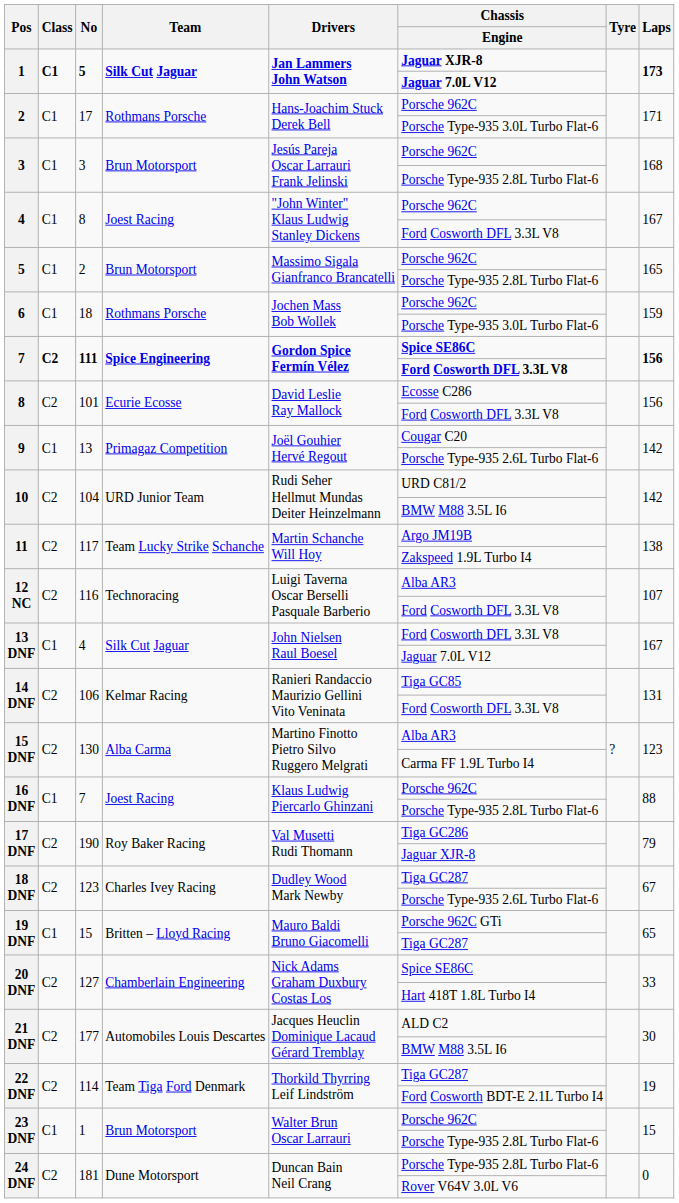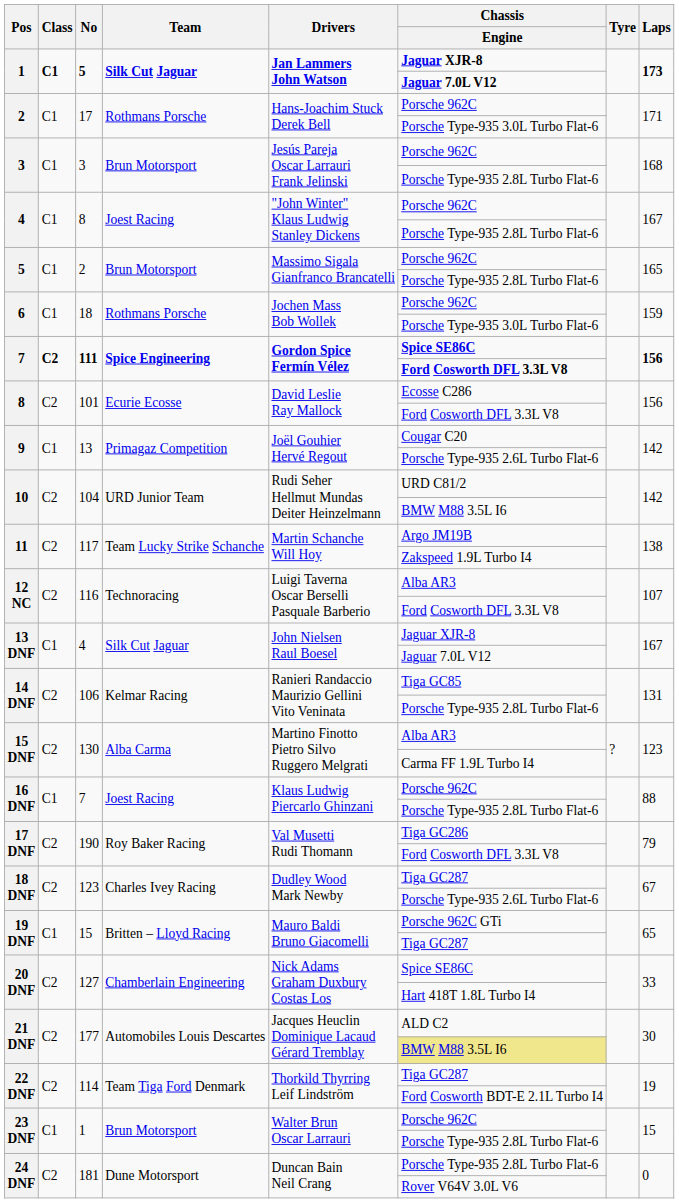row 10 | Chassis / Engine: Ford Cosworth DFL 3.3L V8 -> Porsche Type-935 2.8L Turbo Flat-6
row 27 | Chassis / Engine: Ford Cosworth DFL 3.3L V8 -> Jaguar XJR-8
row 30 | Chassis / Engine: Ford Cosworth DFL 3.3L V8 -> Porsche Type-935 2.8L Turbo Flat-6
row 36 | Chassis / Engine: Jaguar XJR-8 -> Ford Cosworth DFL 3.3L V8
row 44 | Chassis / Engine: no background -> khaki background
